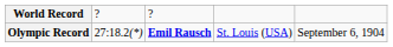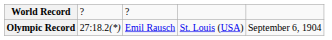Olympic Record | column 3: bold -> normal
